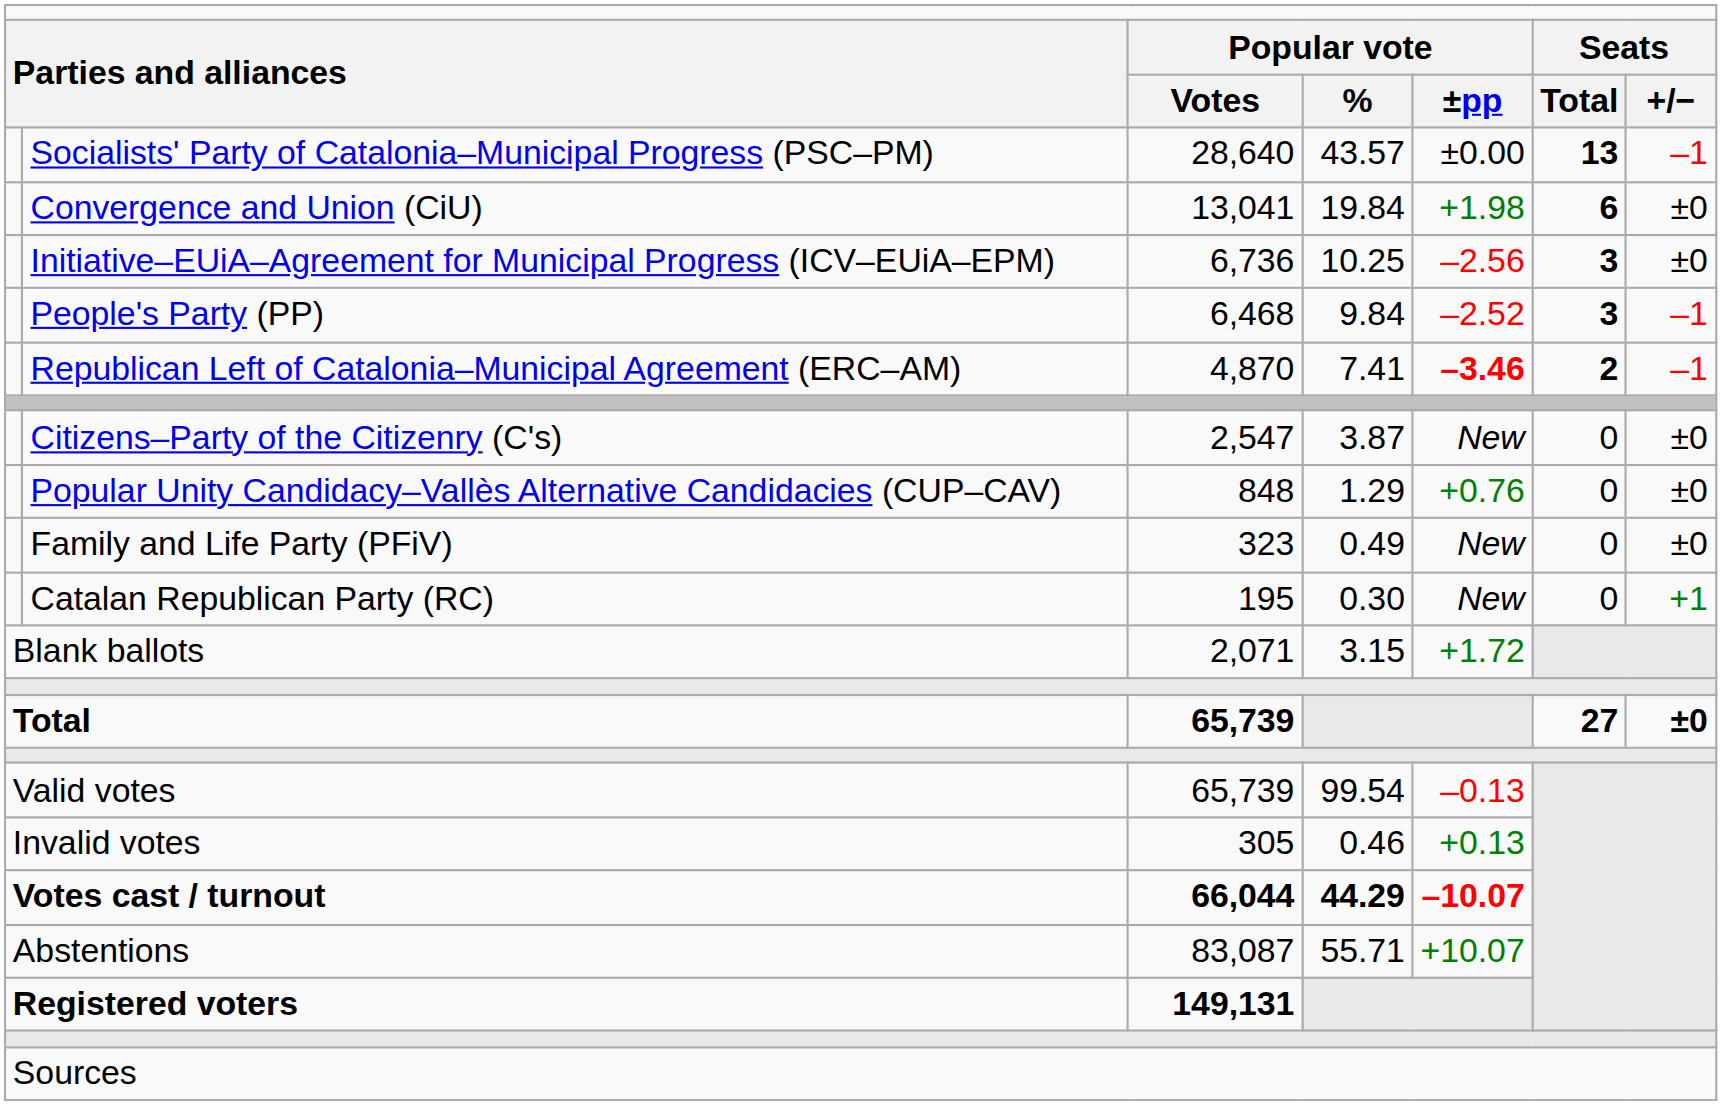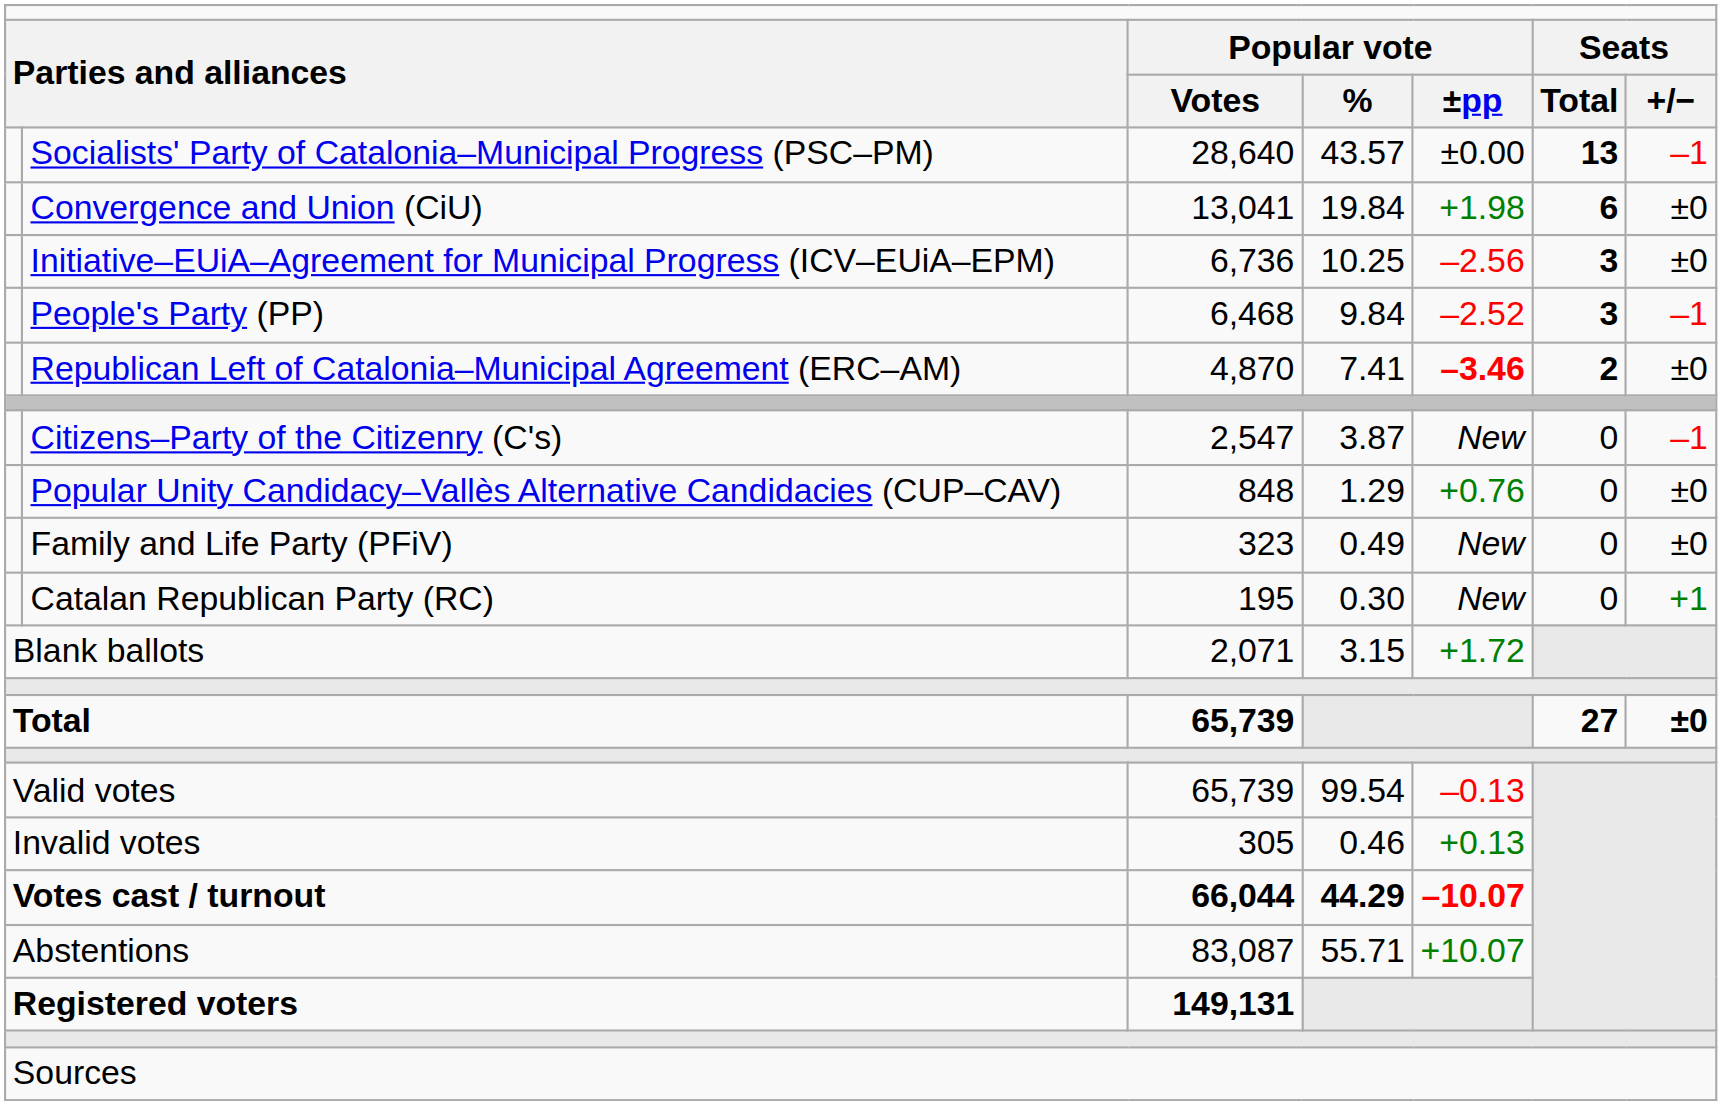Republican Left of Catalonia–Municipal Agreement (ERC–AM) | column 7: –1 -> ±0
Citizens–Party of the Citizenry (C's) | column 7: ±0 -> –1
